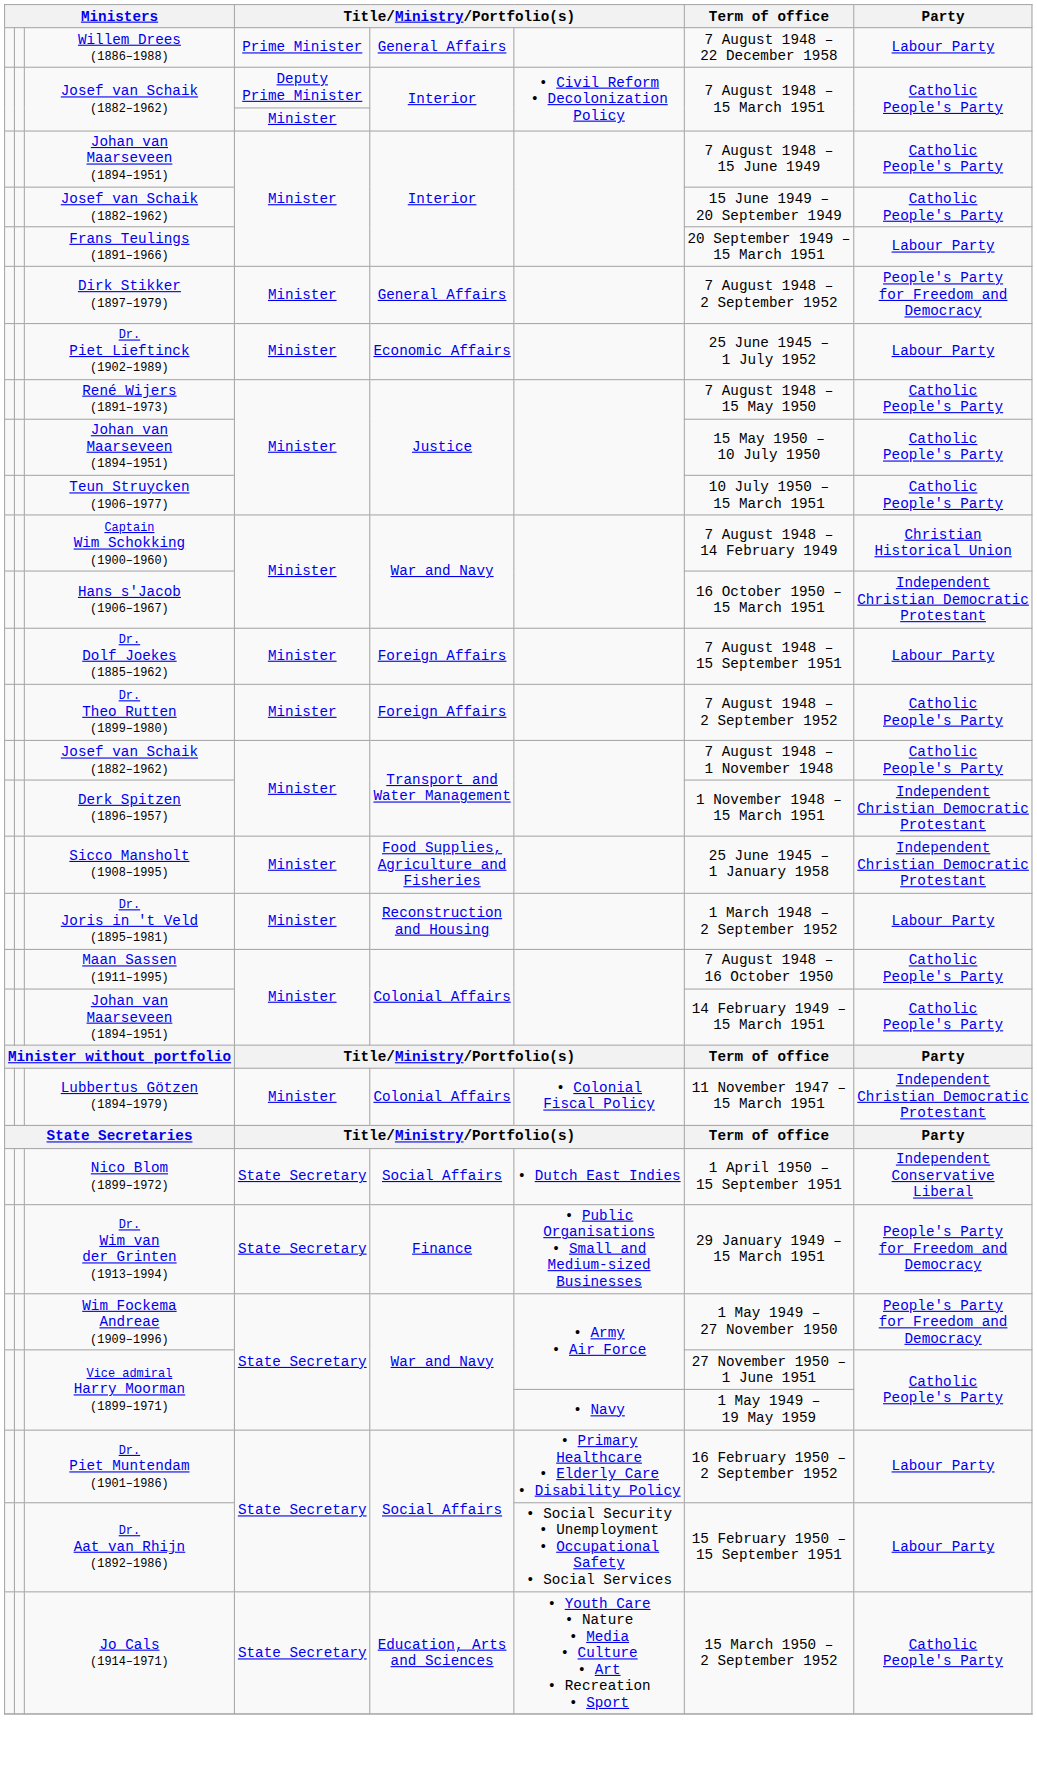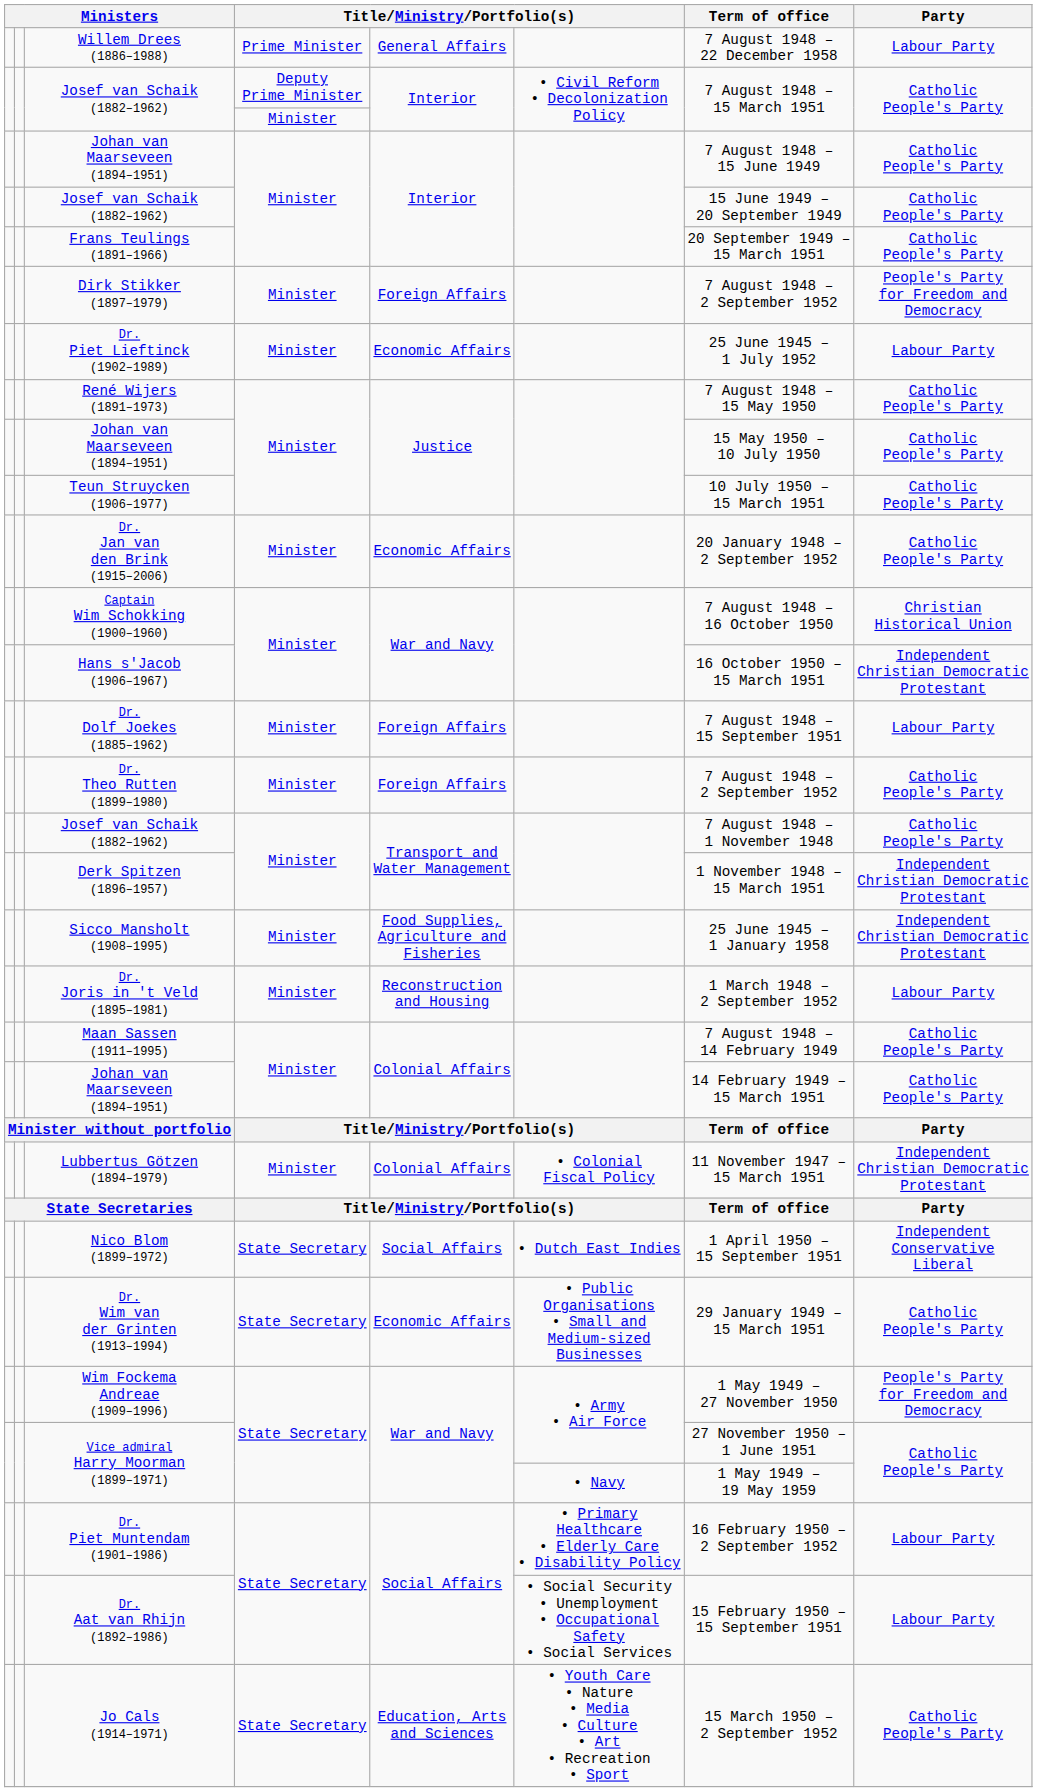Frans Teulings (1891–1966) | Party: Labour Party -> Catholic People's Party
Dirk Stikker (1897–1979) | column 5: General Affairs -> Foreign Affairs
+ row: Dr. Jan van den Brink (1915–2006) | Minister | Economic Affairs | 20 January 1948 – 2 September 1952 | Catholic People's Party
Captain Wim Schokking (1900–1960) | Term of office: 7 August 1948 – 14 February 1949 -> 7 August 1948 – 16 October 1950
Maan Sassen (1911–1995) | Term of office: 7 August 1948 – 16 October 1950 -> 7 August 1948 – 14 February 1949
Dr. Wim van der Grinten (1913–1994) | column 5: Finance -> Economic Affairs
Dr. Wim van der Grinten (1913–1994) | Party: People's Party for Freedom and Democracy -> Catholic People's Party
